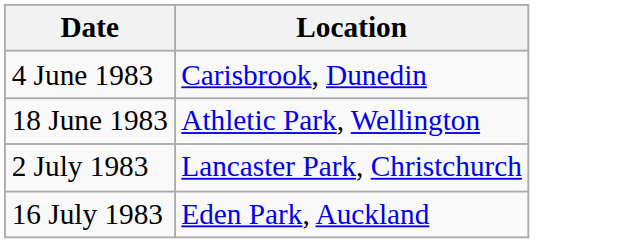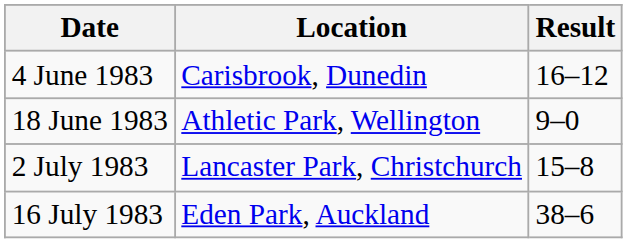+ column: Result | 16–12 | 9–0 | 15–8 | 38–6
